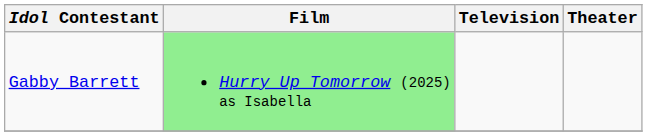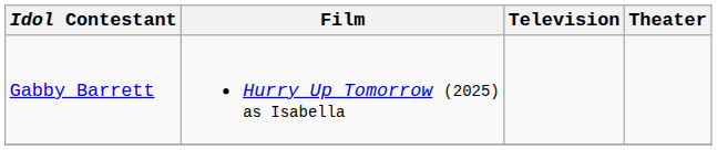Gabby Barrett | Film: lightgreen background -> no background
